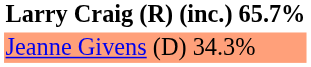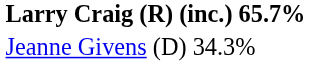row 2 | column 1: lightsalmon background -> no background
